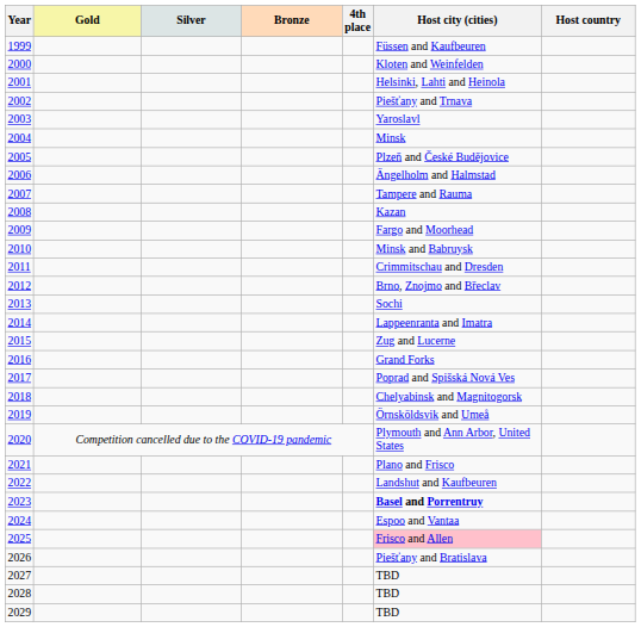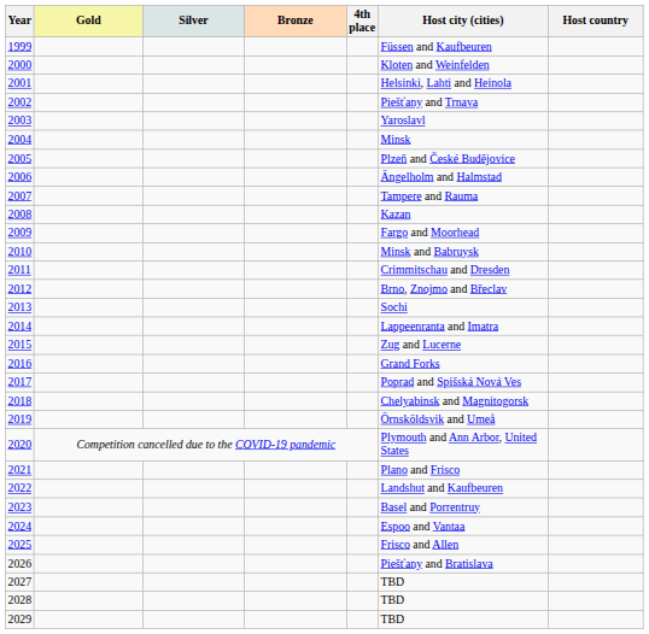2023 | Host city (cities): bold -> normal
2025 | Host city (cities): pink background -> no background
